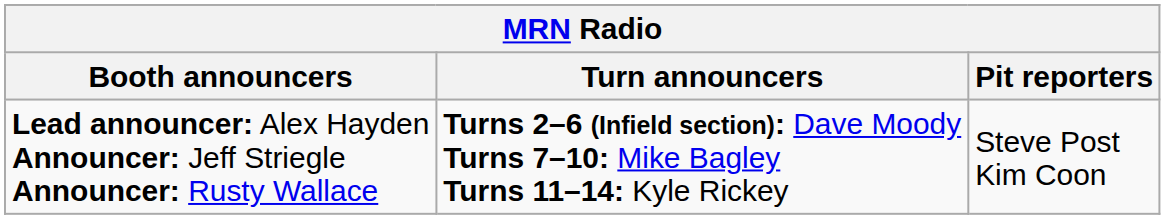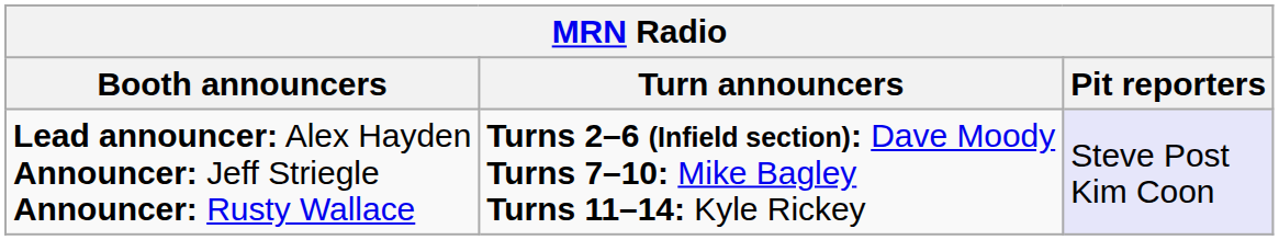row 3 | Pit reporters: no background -> lavender background
